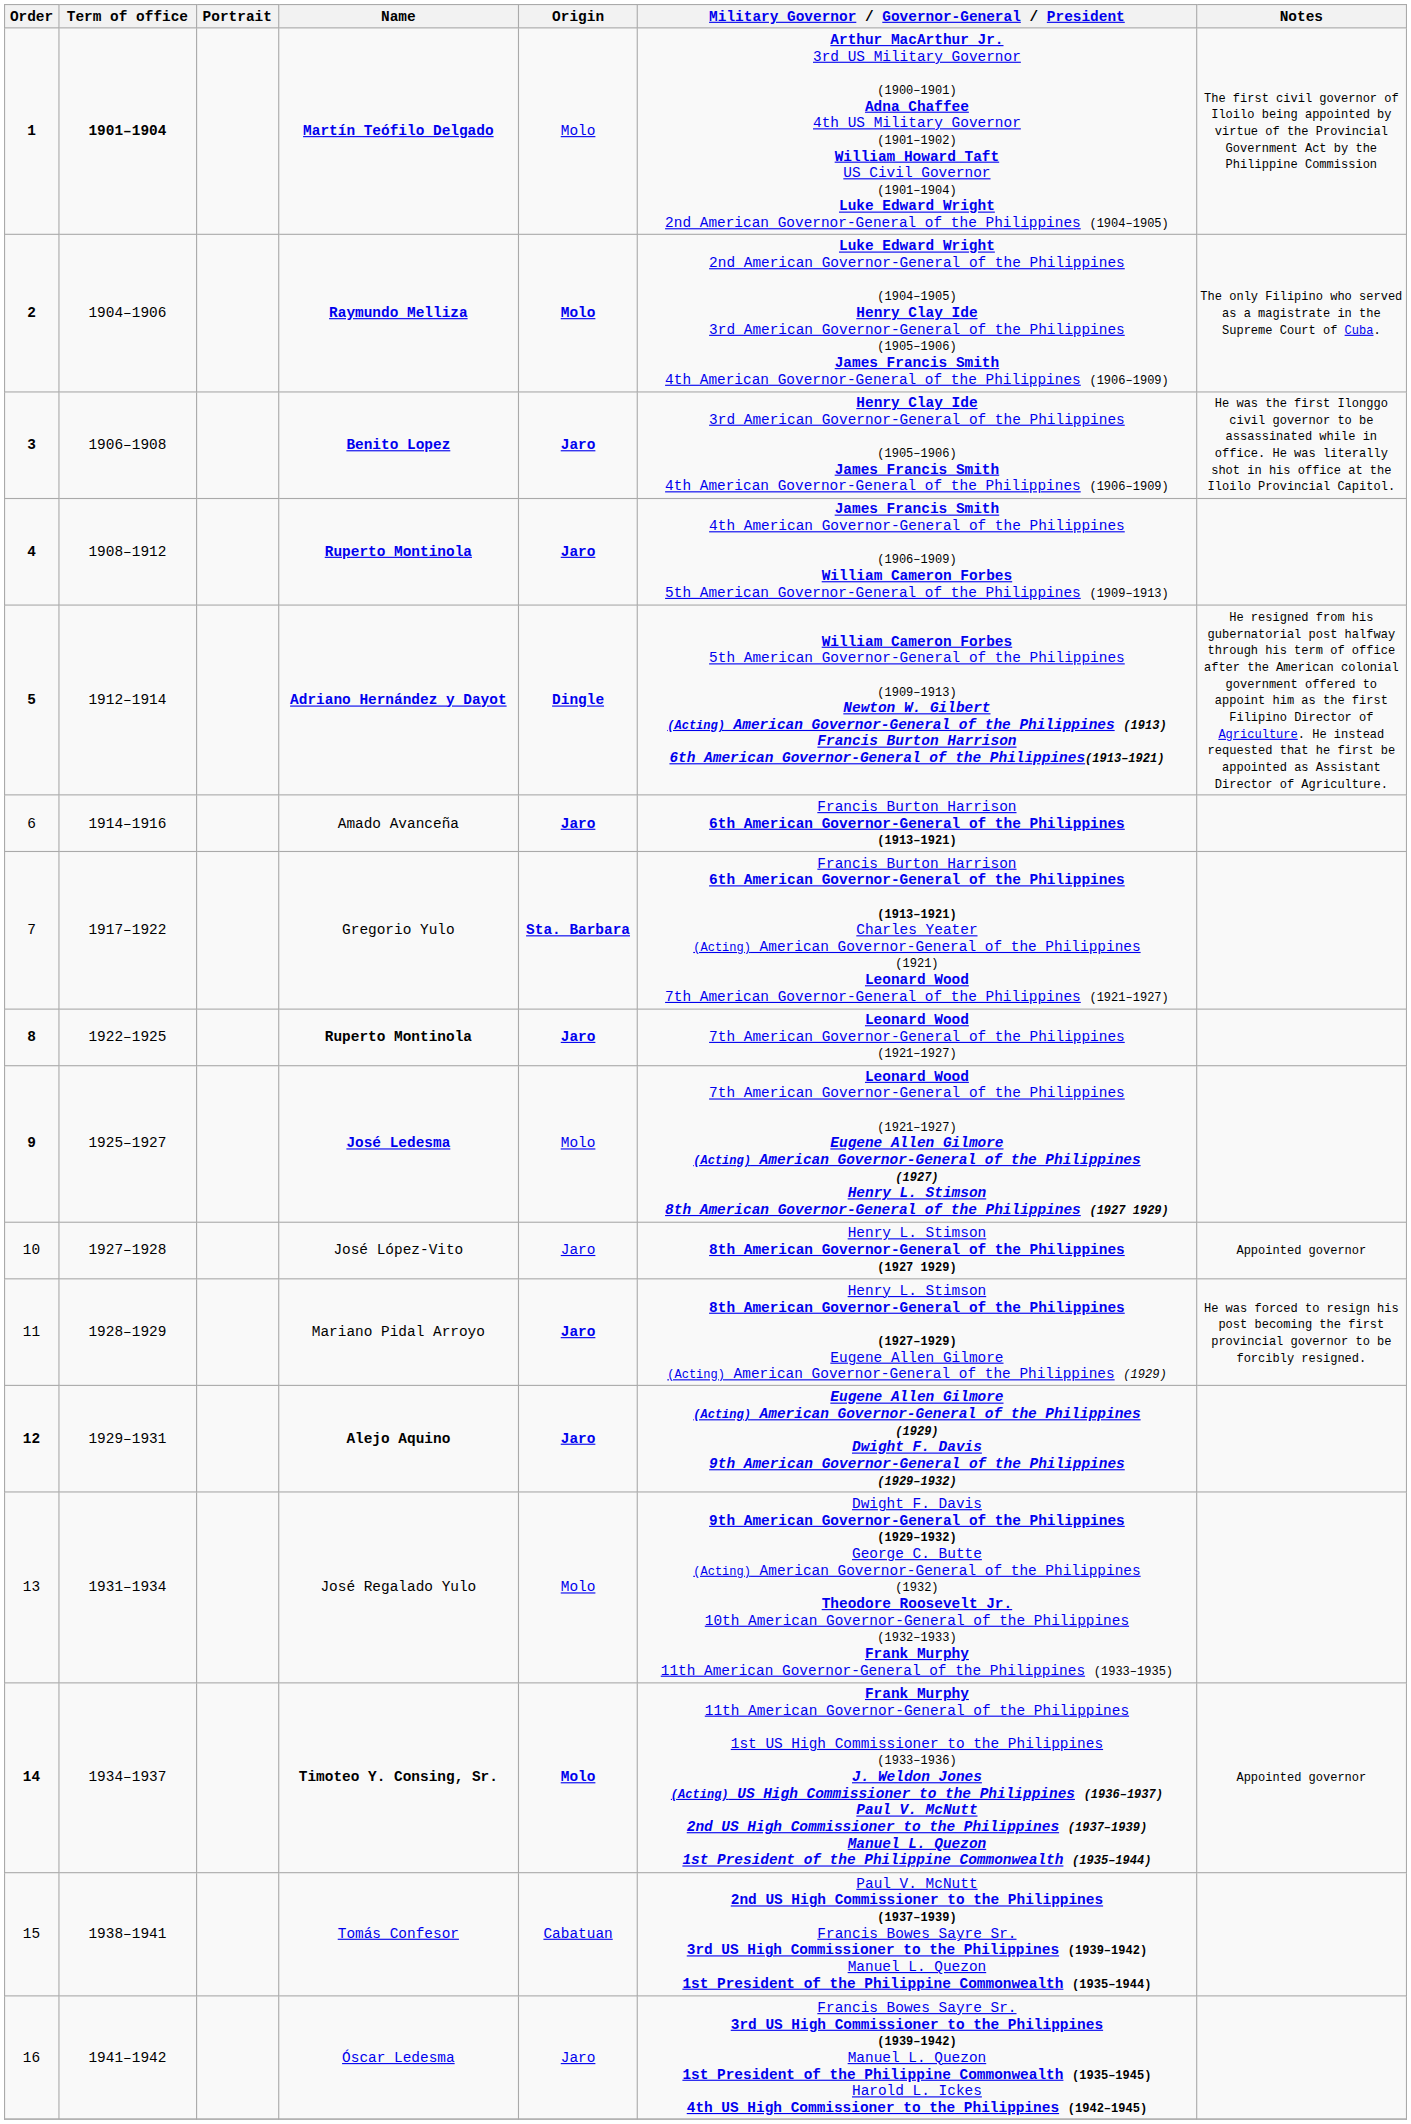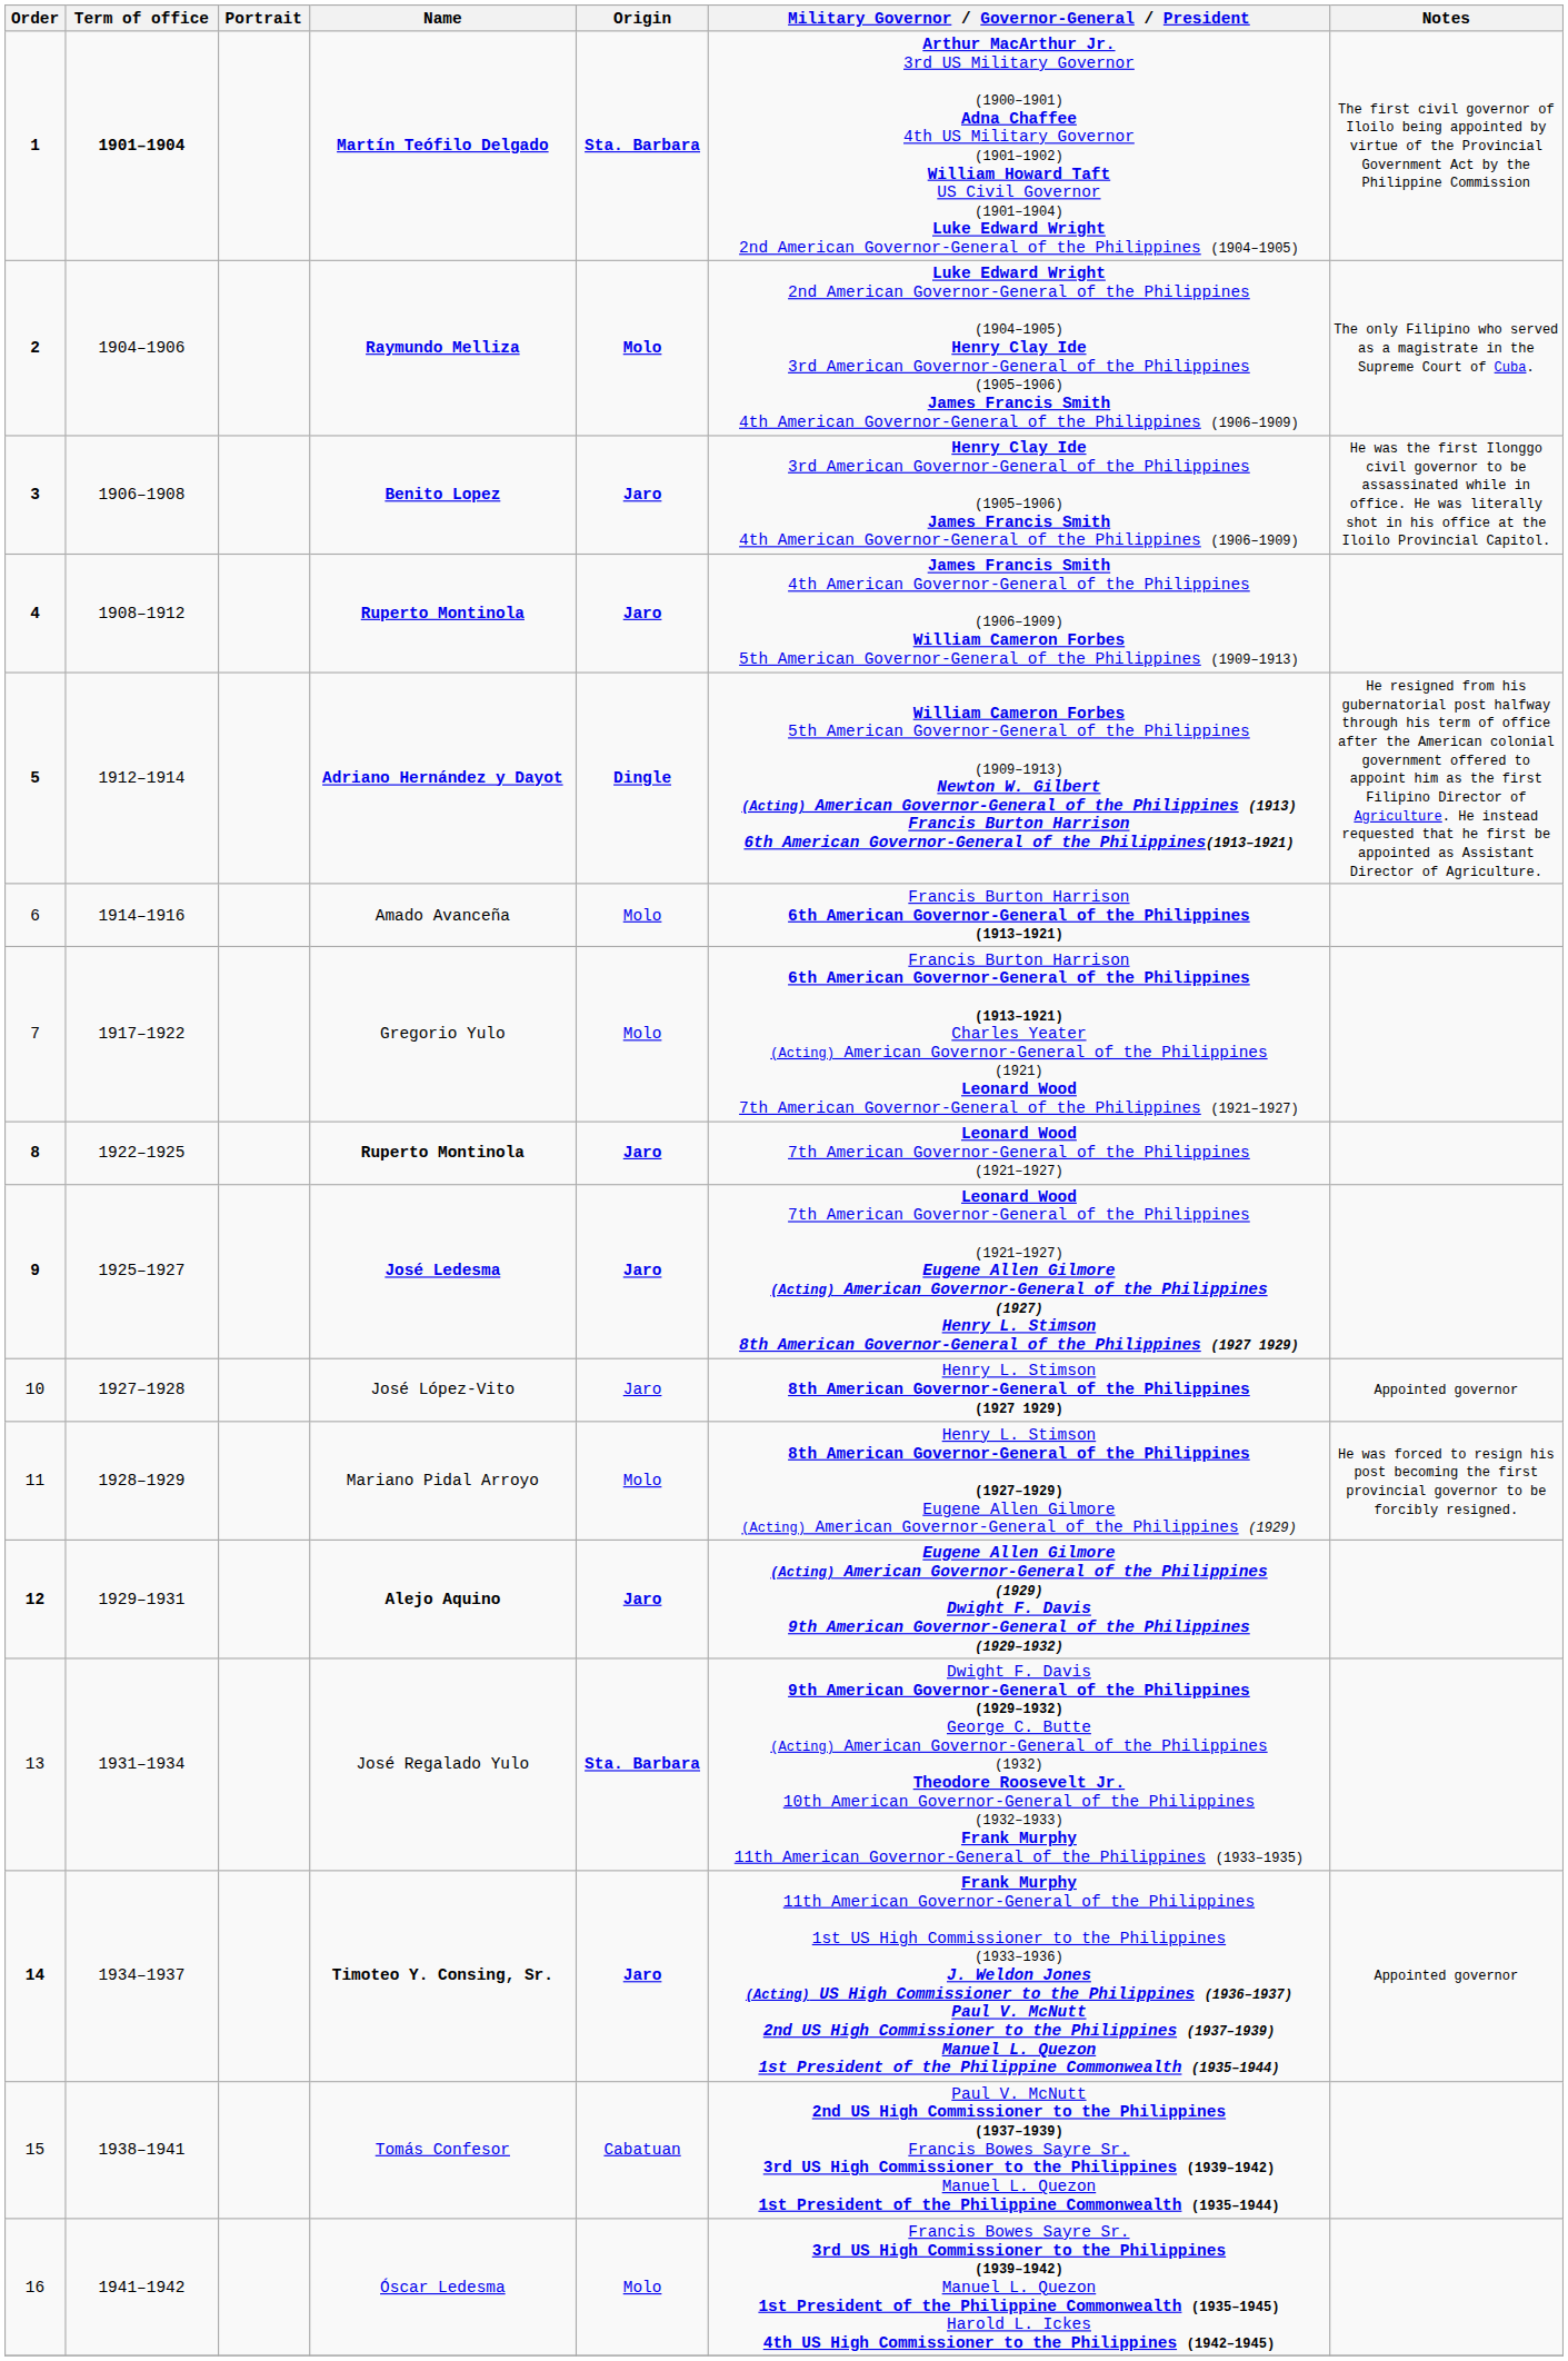Martín Teófilo Delgado | Origin: Molo -> Sta. Barbara
Amado Avanceña | Origin: Jaro -> Molo
Gregorio Yulo | Origin: Sta. Barbara -> Molo
José Ledesma | Origin: Molo -> Jaro
Mariano Pidal Arroyo | Origin: Jaro -> Molo
José Regalado Yulo | Origin: Molo -> Sta. Barbara
Timoteo Y. Consing, Sr. | Origin: Molo -> Jaro
Óscar Ledesma | Origin: Jaro -> Molo
